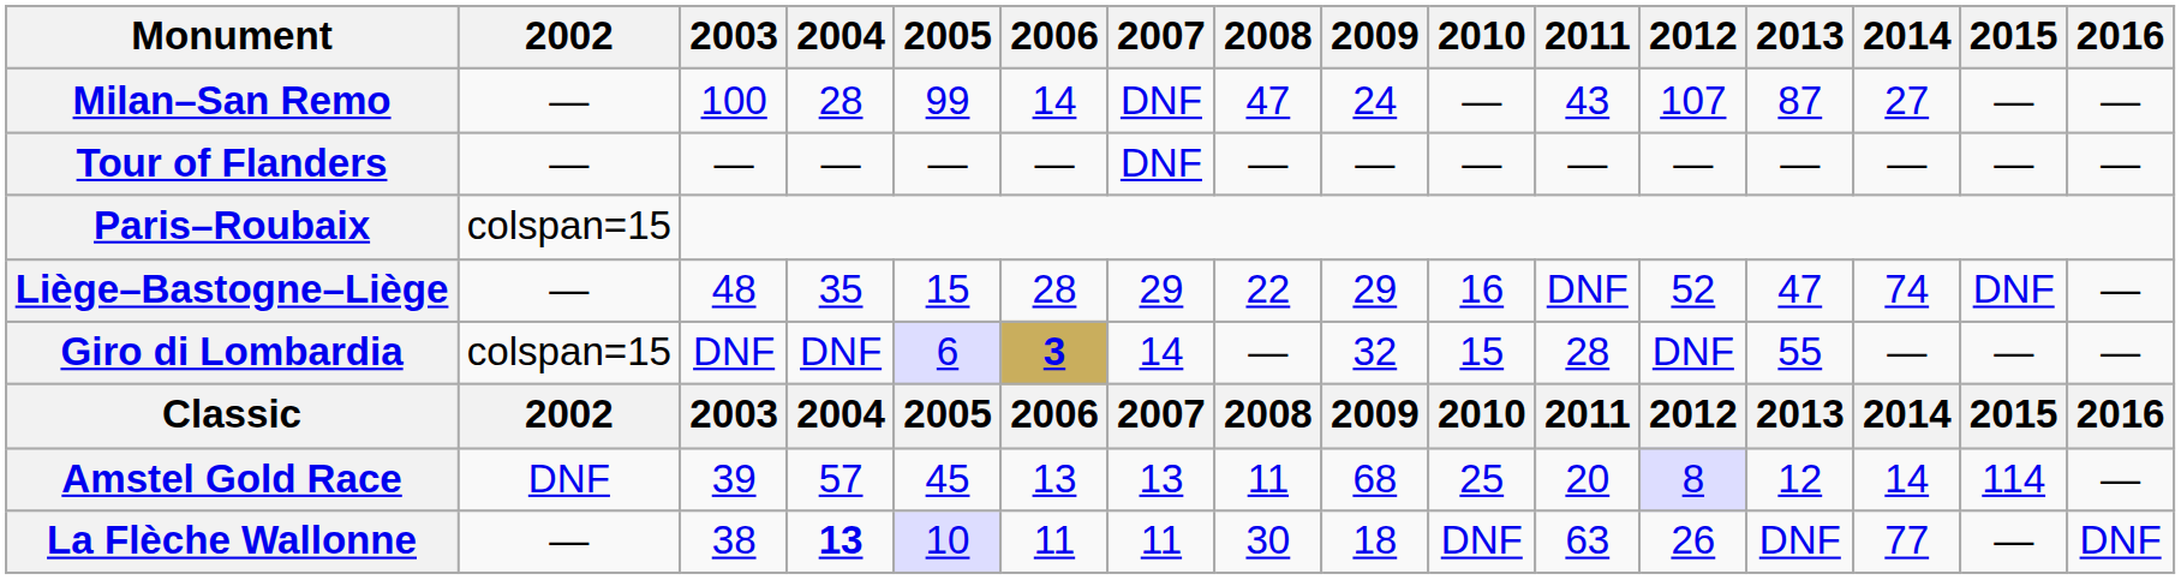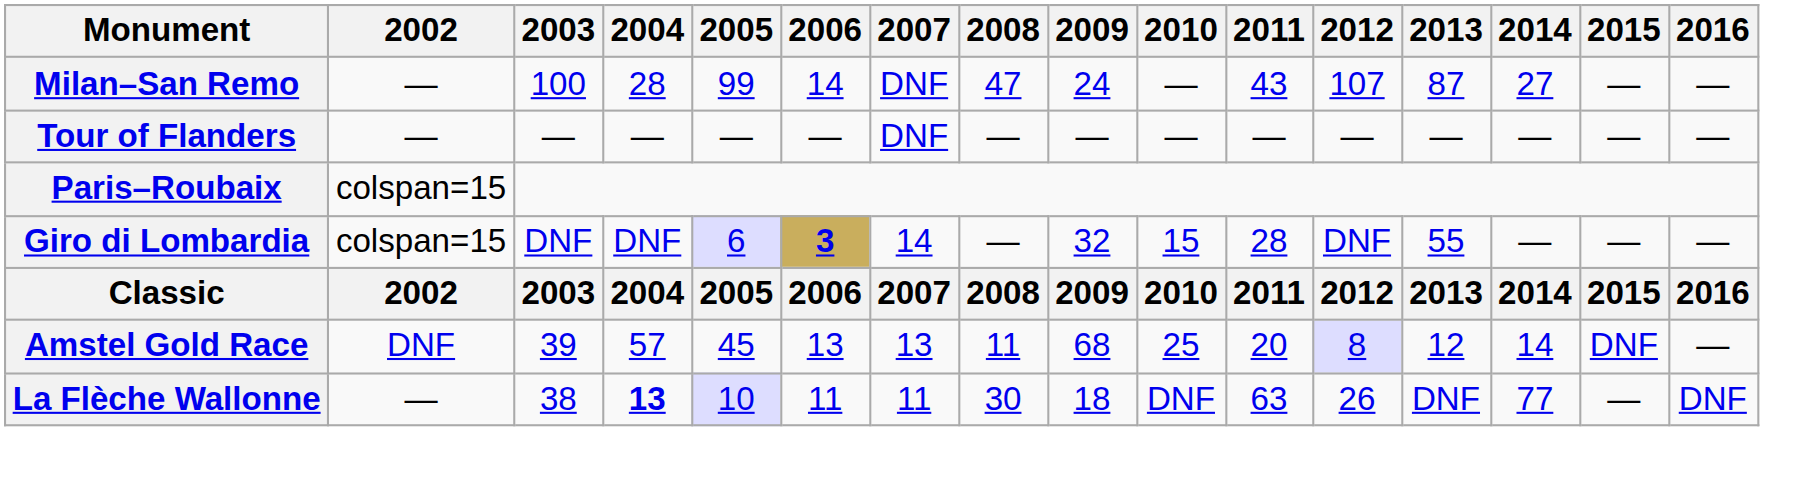- row: Liège–Bastogne–Liège | — | 48 | 35 | 15 | 28 | 29 | 22 | 29 | 16 | DNF | 52 | 47 | 74 | DNF | —
Amstel Gold Race | 2015: 114 -> DNF
